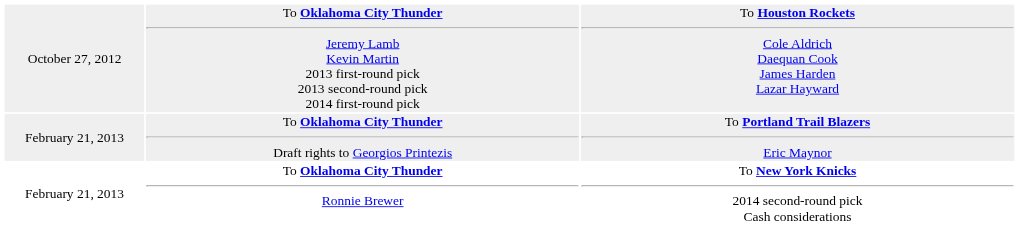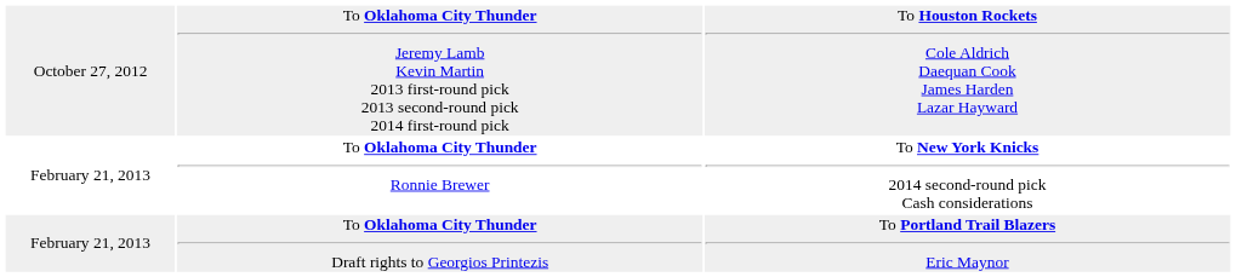rows swapped: To Oklahoma City Thunder Ronnie Brewer <-> To Oklahoma City Thunder Draft rights to Georgios Printezis
